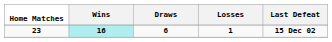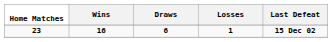23 | Wins: paleturquoise background -> no background
